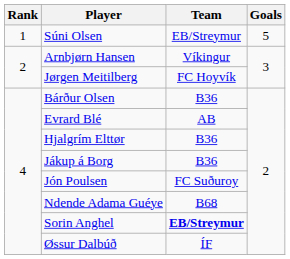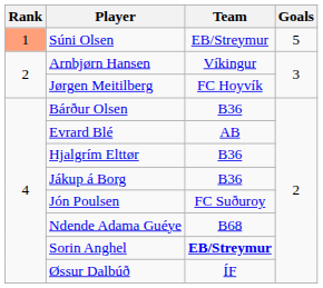Súni Olsen | Rank: no background -> lightsalmon background
